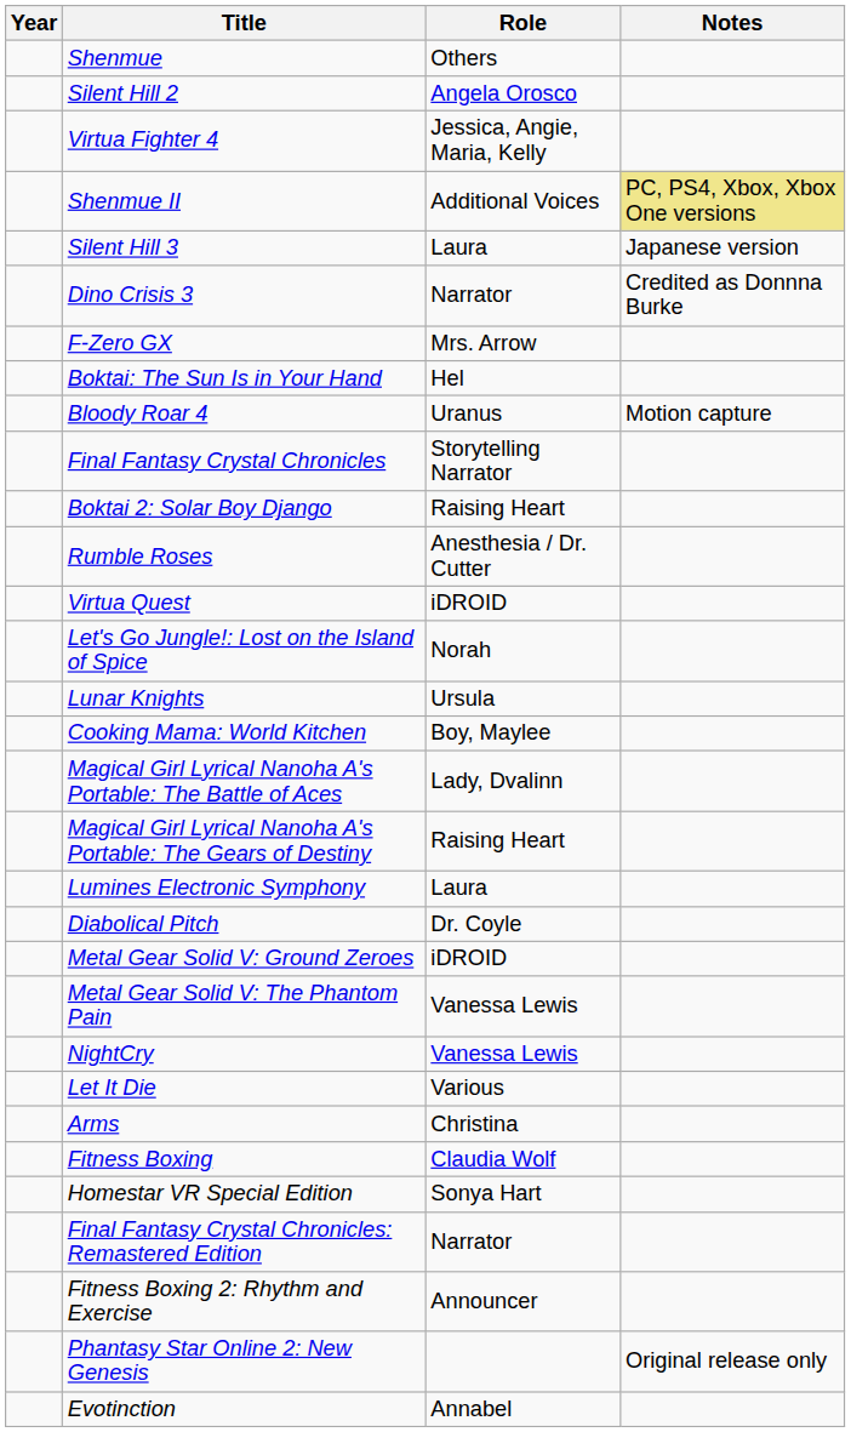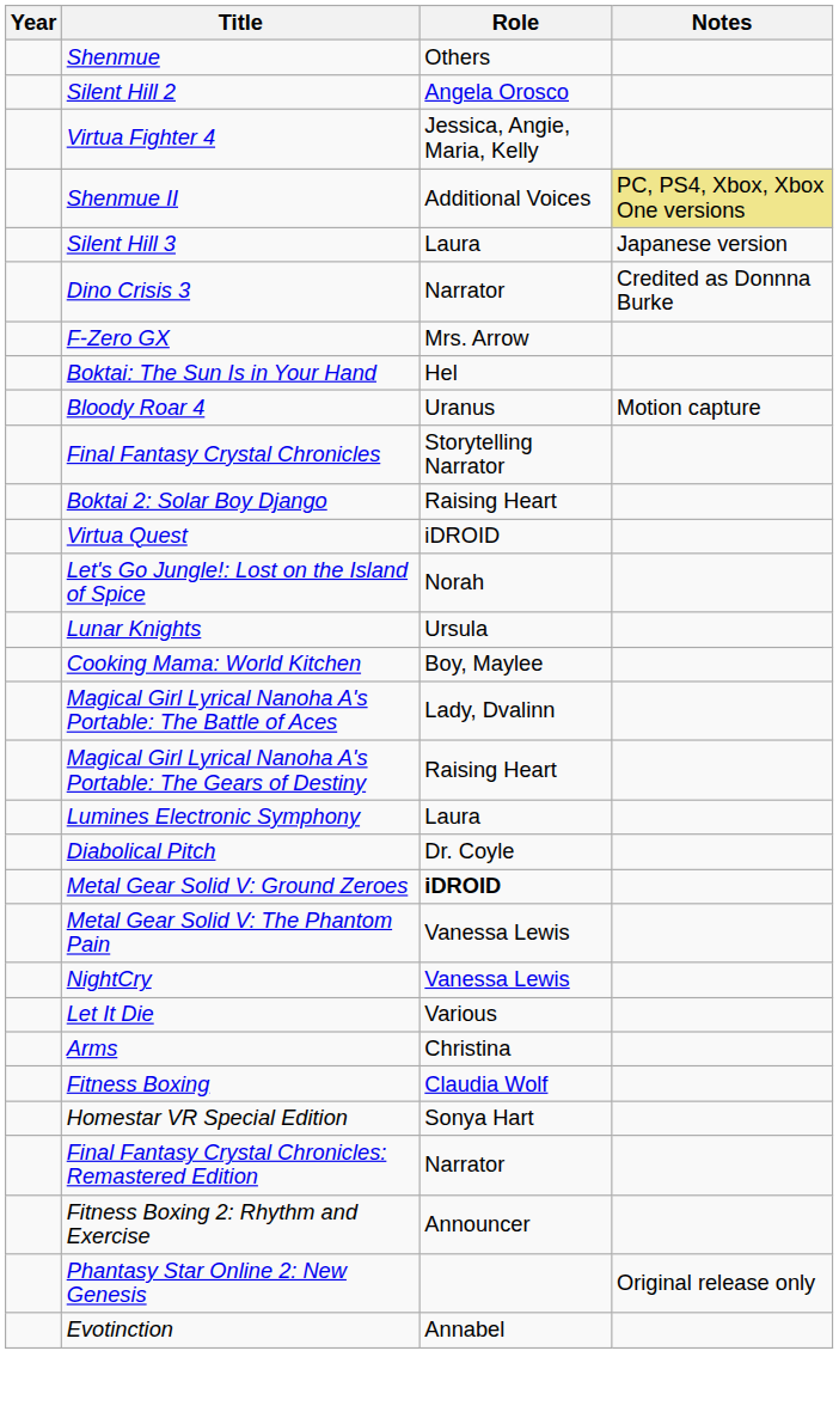- row: Rumble Roses | Anesthesia / Dr. Cutter
Metal Gear Solid V: Ground Zeroes | Role: normal -> bold
